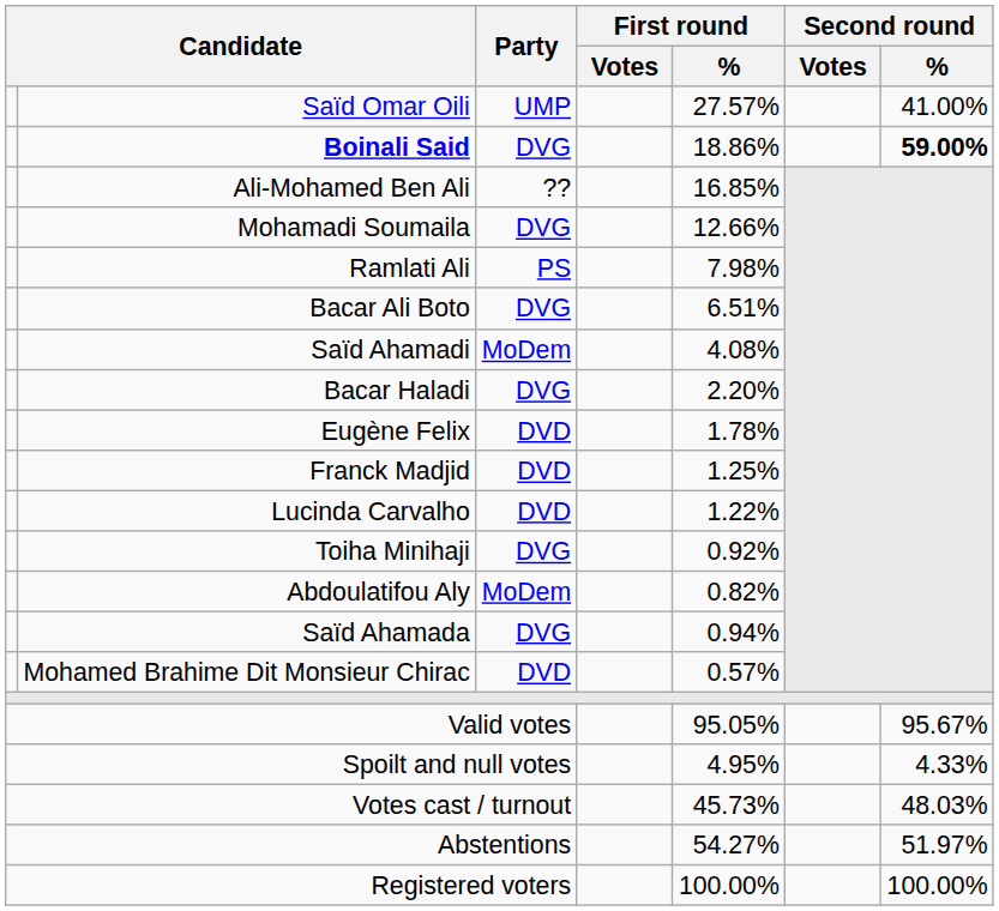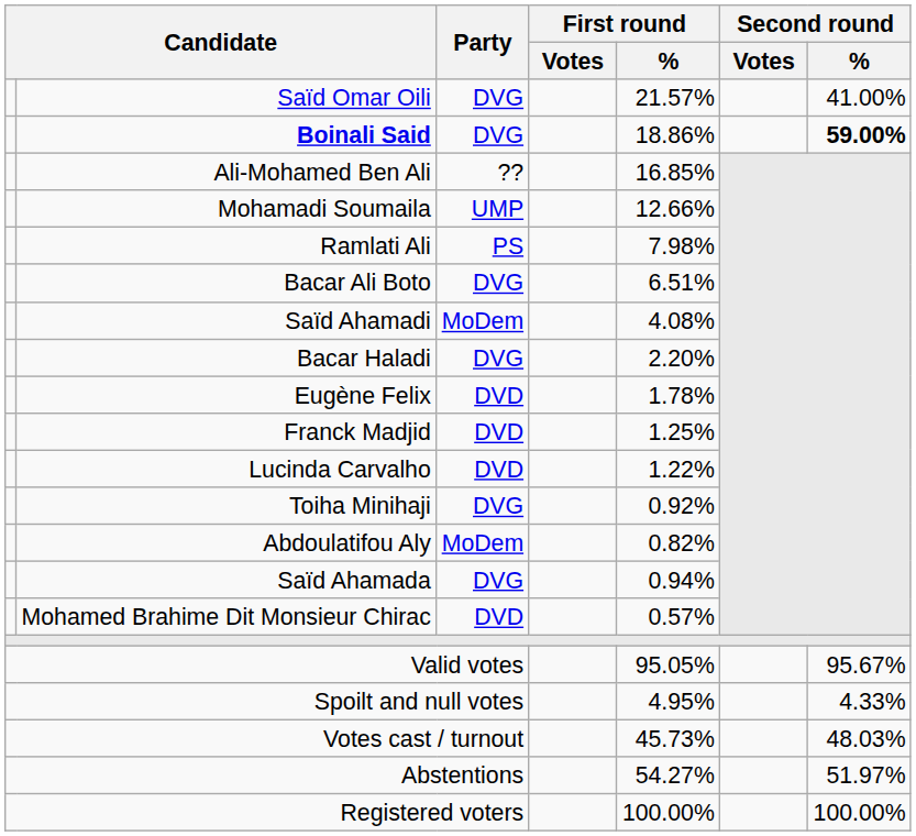Saïd Omar Oili | Party: UMP -> DVG
Saïd Omar Oili | First round / %: 27.57% -> 21.57%
Mohamadi Soumaila | Party: DVG -> UMP
